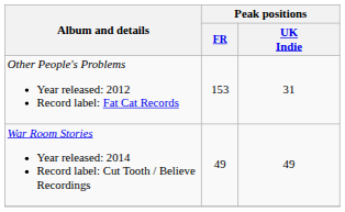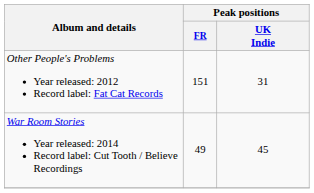row 3 | Peak positions / FR: 153 -> 151
row 4 | Peak positions / UK Indie: 49 -> 45
